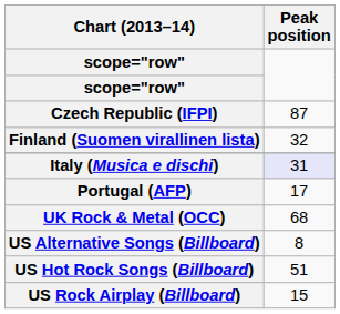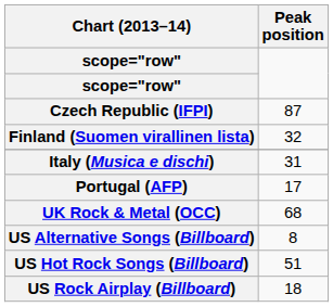Italy (Musica e dischi) | Peak position: lavender background -> no background
US Rock Airplay (Billboard) | Peak position: 15 -> 18
